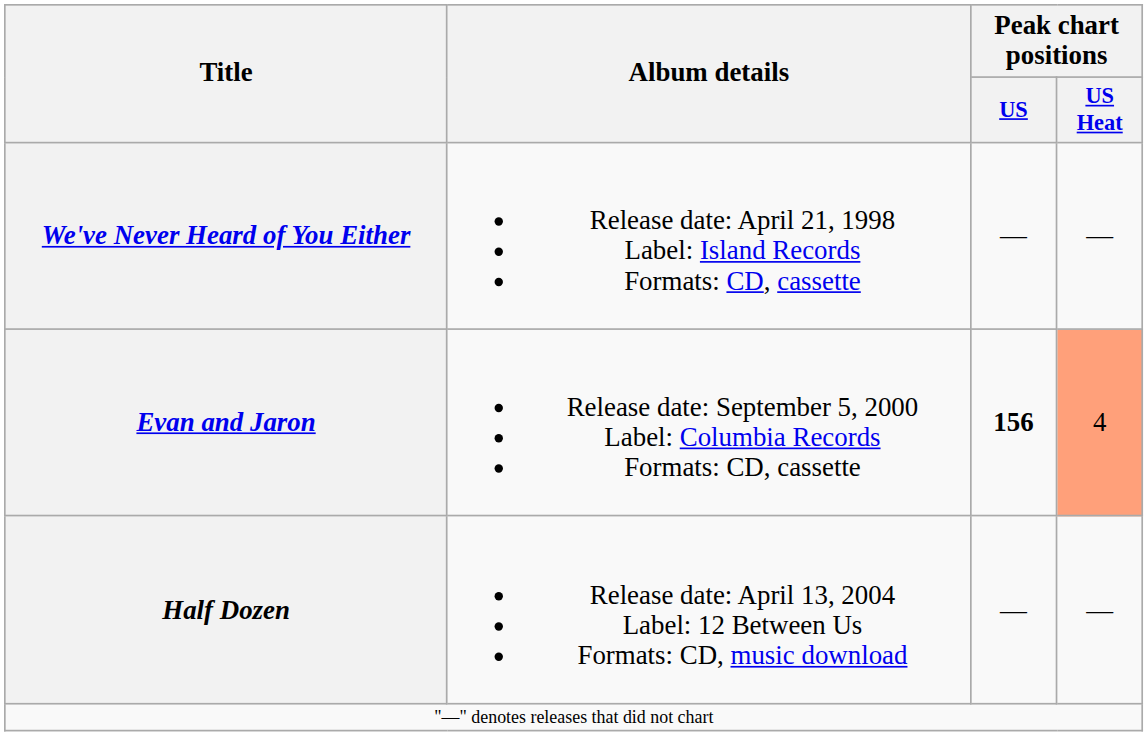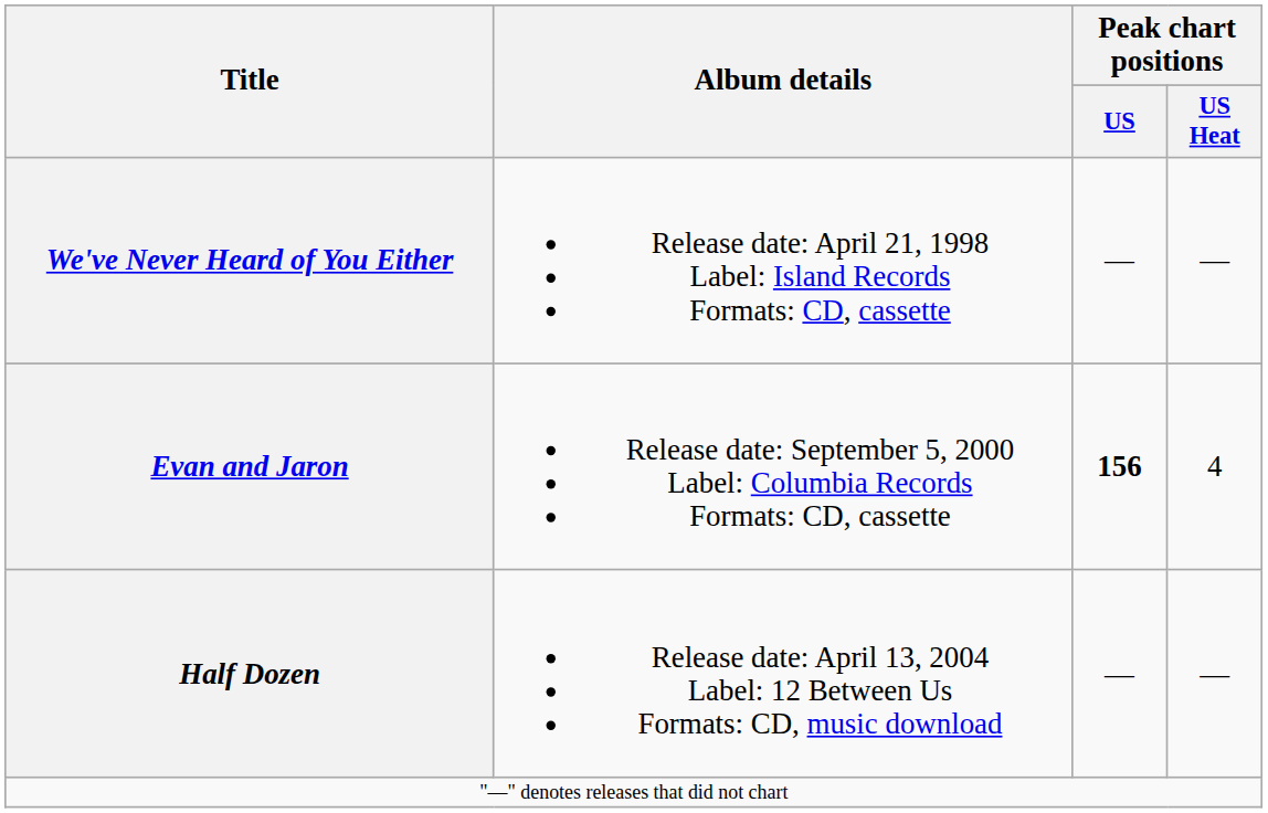Evan and Jaron | Peak chart positions / US Heat: lightsalmon background -> no background
